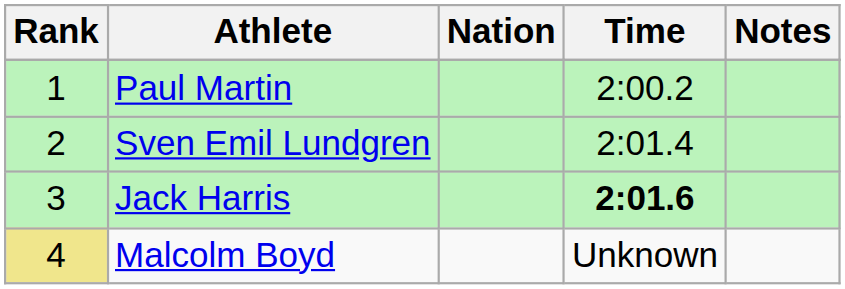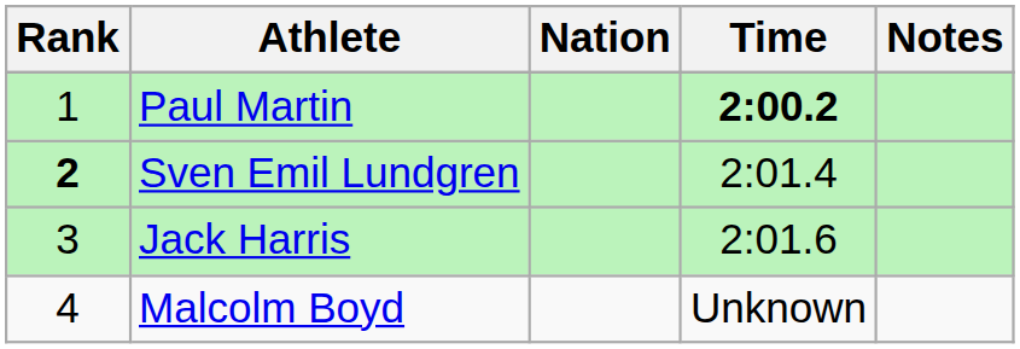Paul Martin | Time: normal -> bold
Sven Emil Lundgren | Rank: normal -> bold
Jack Harris | Time: bold -> normal
Malcolm Boyd | Rank: khaki background -> no background
